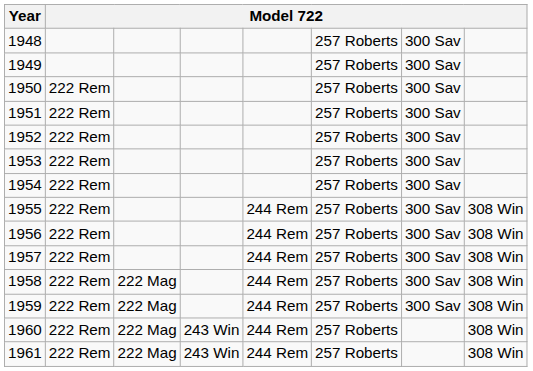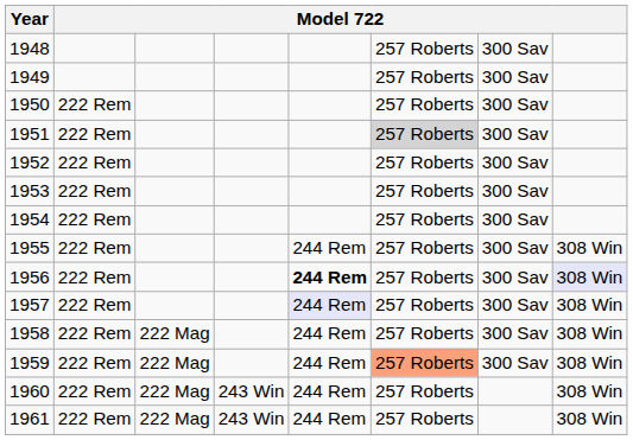1951 | column 6: no background -> lightgrey background
1956 | column 5: normal -> bold
1956 | column 8: no background -> lavender background
1957 | column 5: no background -> lavender background
1959 | column 6: no background -> lightsalmon background
